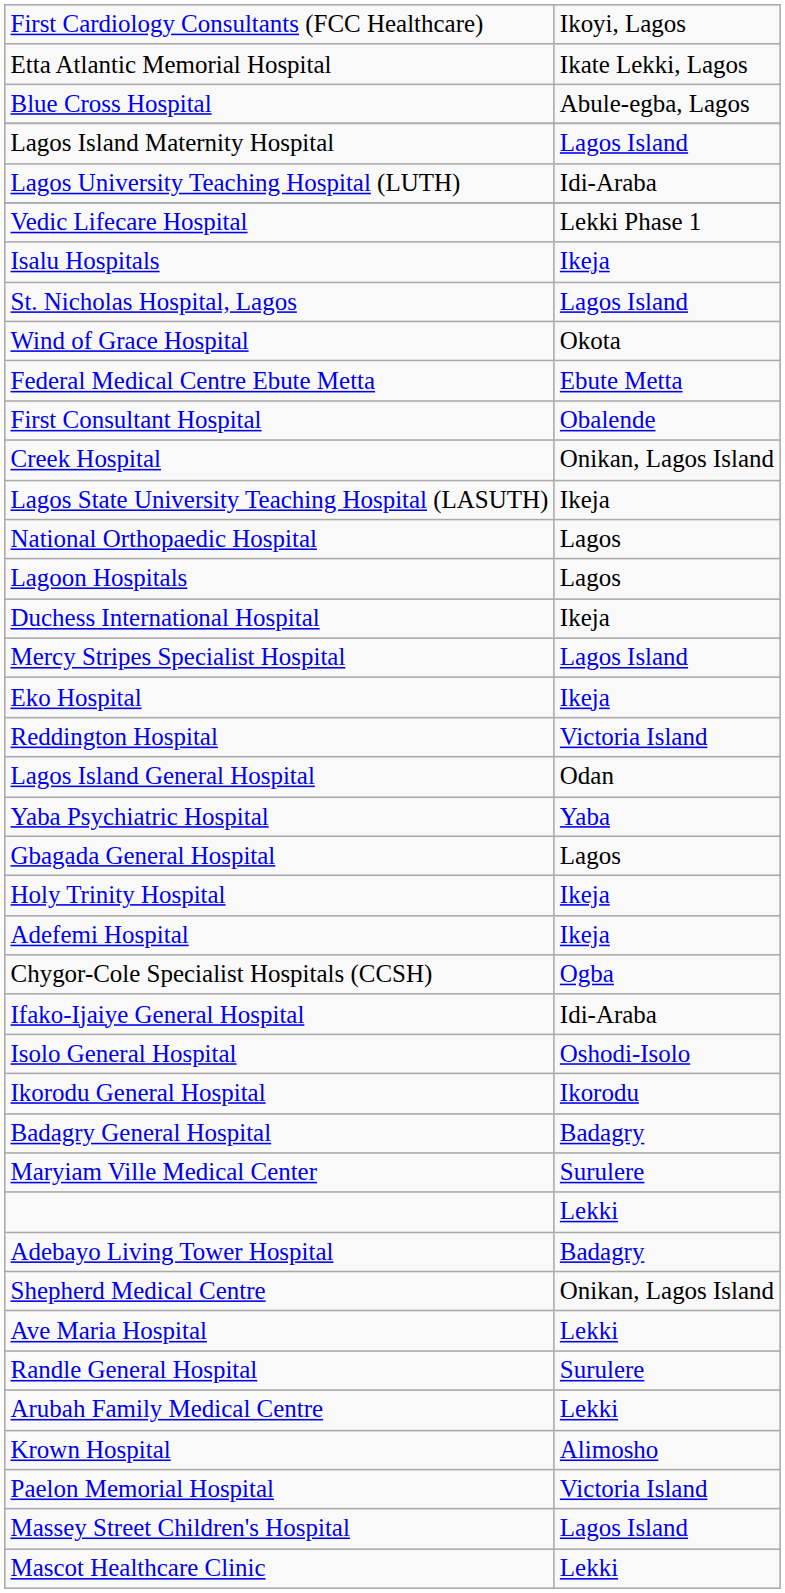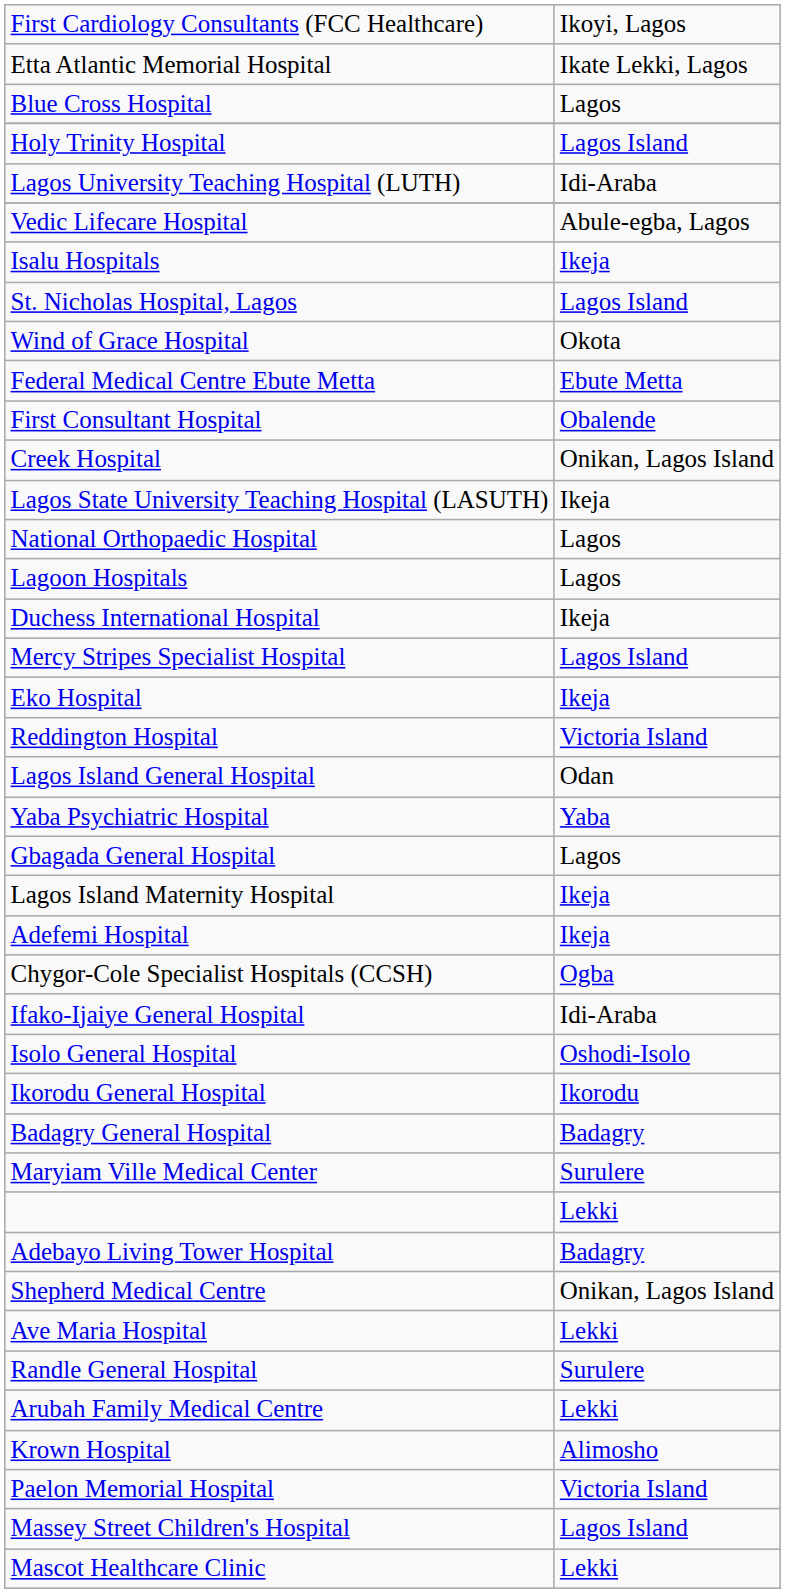row 3 | column 2: Abule-egba, Lagos -> Lagos
row 4 | column 1: Lagos Island Maternity Hospital -> Holy Trinity Hospital
row 6 | column 2: Lekki Phase 1 -> Abule-egba, Lagos
row 23 | column 1: Holy Trinity Hospital -> Lagos Island Maternity Hospital
